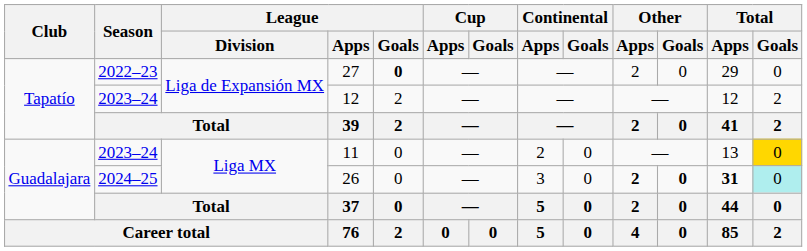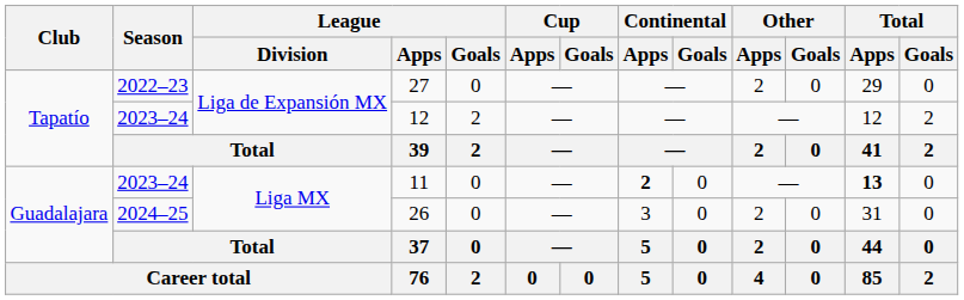27 | League / Goals: bold -> normal
11 | Continental / Apps: normal -> bold
11 | Total / Apps: normal -> bold
11 | Total / Goals: gold background -> no background
26 | Other / Apps: bold -> normal
26 | Other / Goals: bold -> normal
26 | Total / Apps: bold -> normal
26 | Total / Goals: paleturquoise background -> no background
